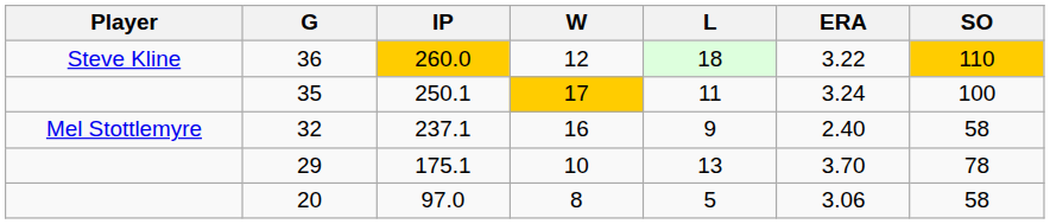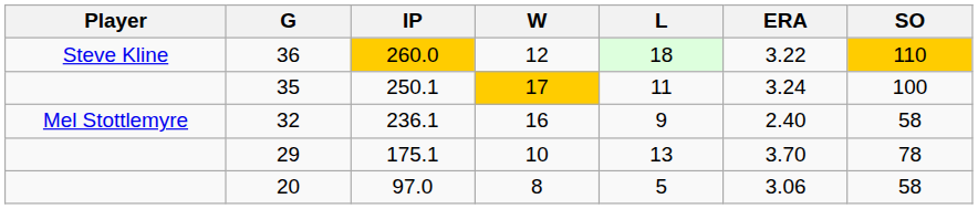32 | IP: 237.1 -> 236.1
